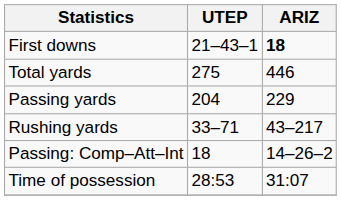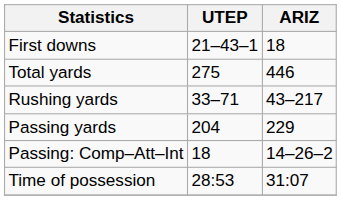First downs | ARIZ: bold -> normal
rows swapped: Rushing yards <-> Passing yards
